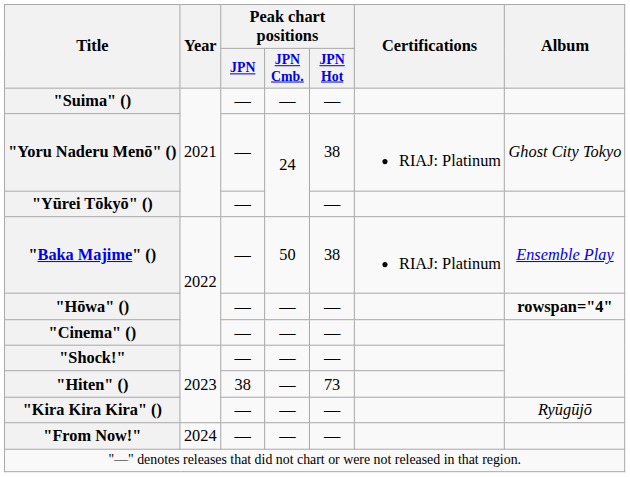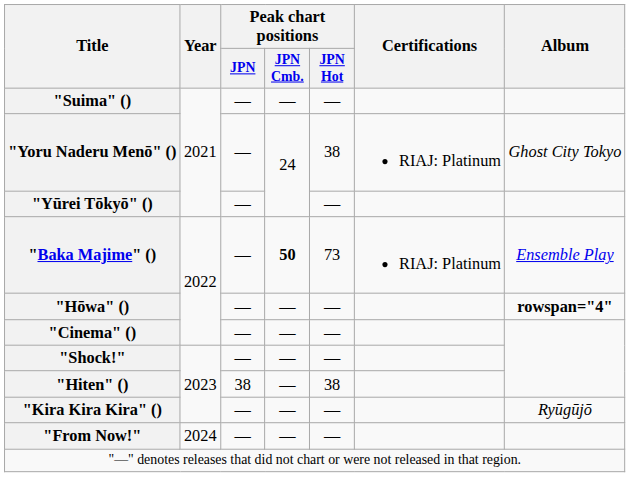"Baka Majime" () | Peak chart positions / JPN Cmb.: normal -> bold
"Baka Majime" () | Peak chart positions / JPN Hot: 38 -> 73
"Hiten" () | Peak chart positions / JPN Hot: 73 -> 38
